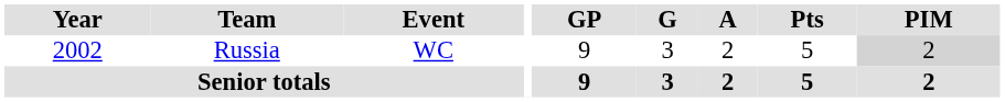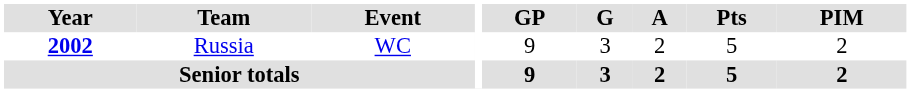Russia | Year: normal -> bold
Russia | PIM: lightgrey background -> no background
